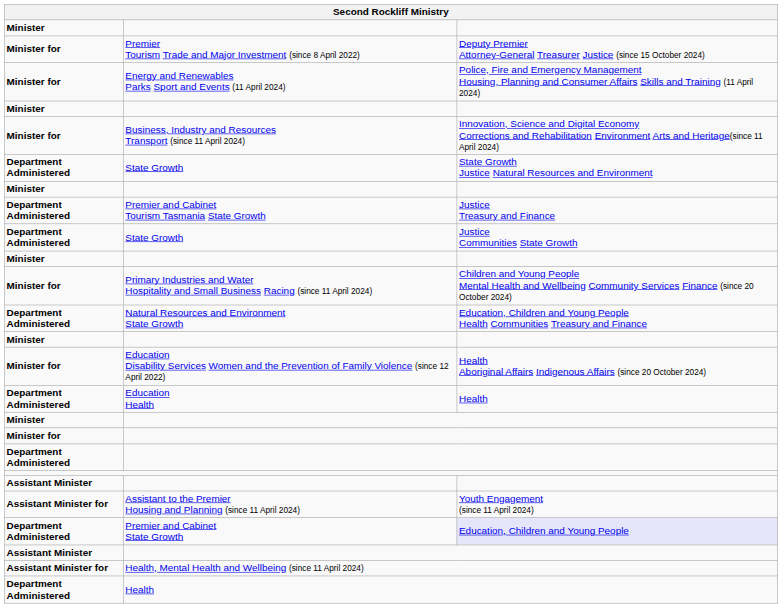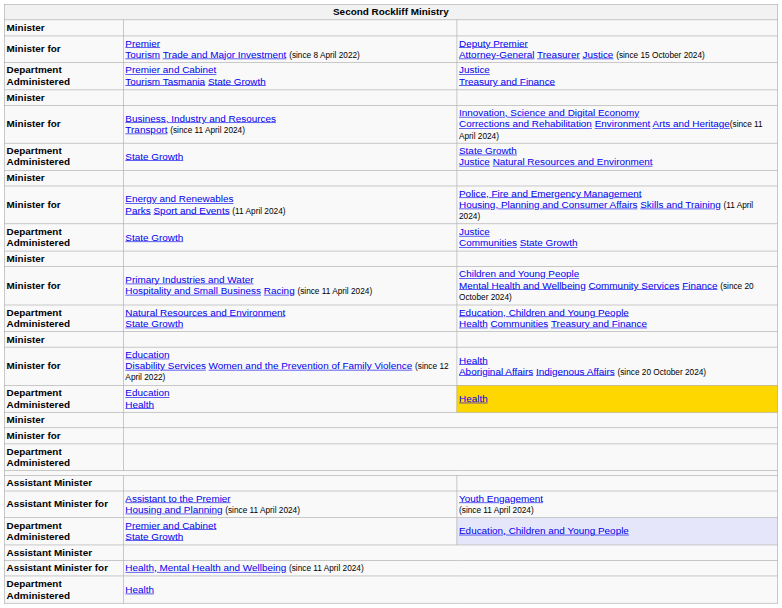rows swapped: Premier and Cabinet Tourism Tasmania State Growth <-> Energy and Renewables Parks Sport and Events (11 April 2024)
Education Health | column 3: no background -> gold background
